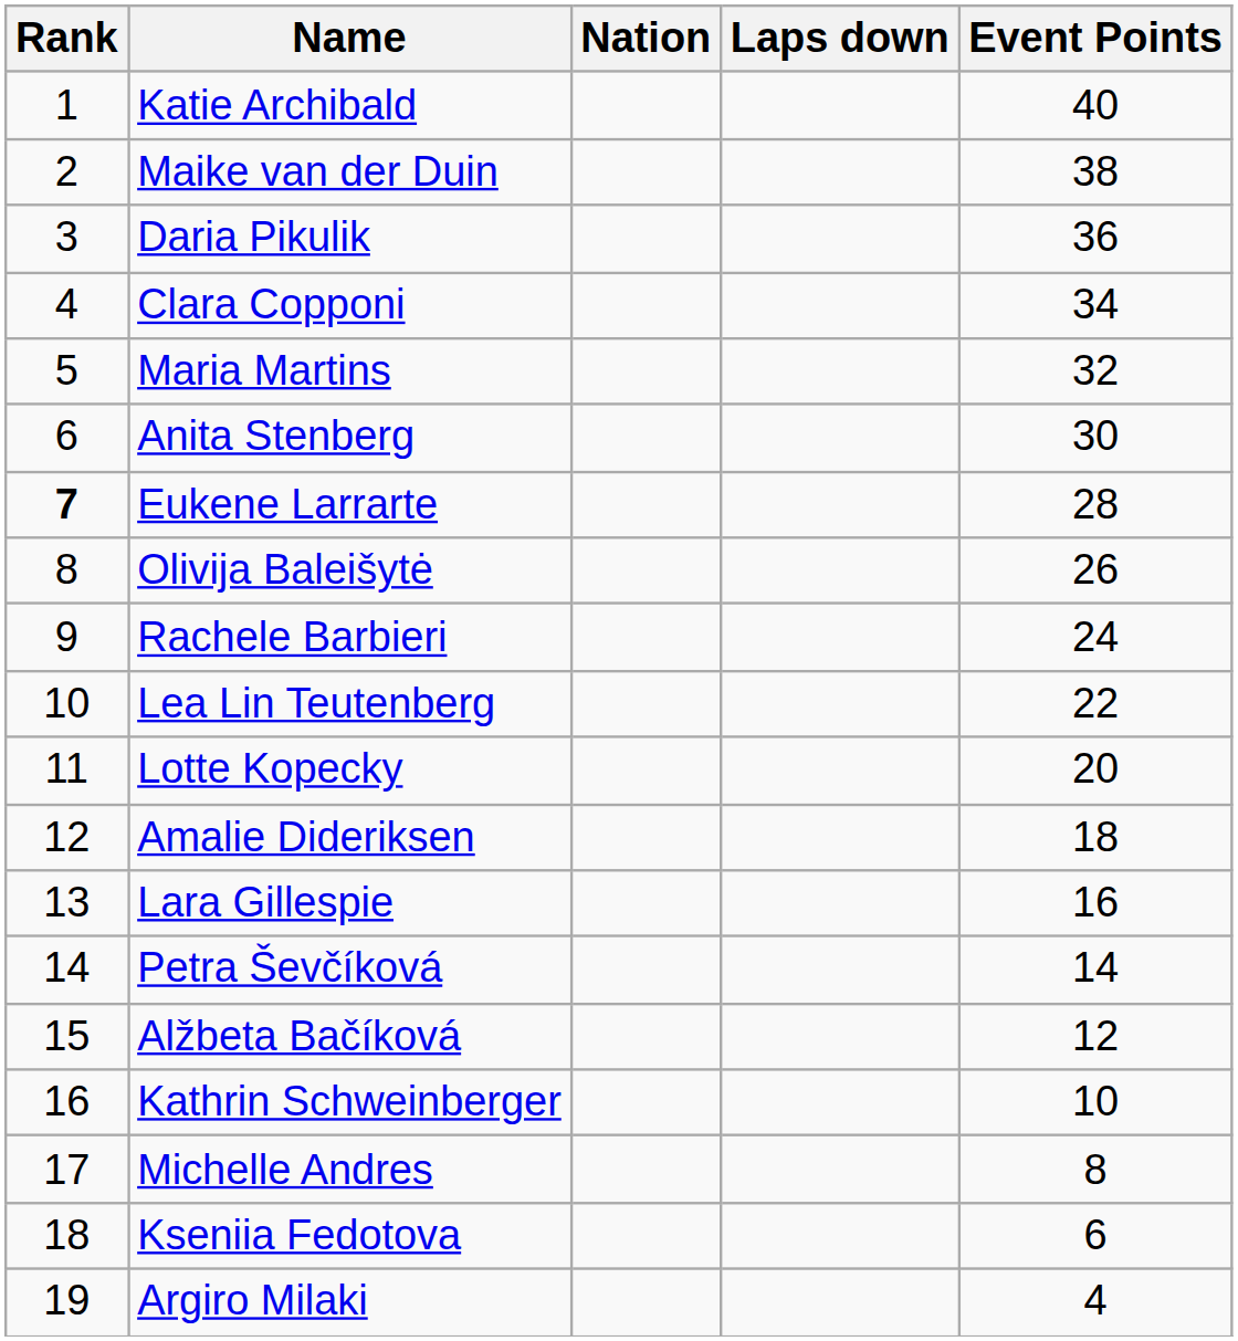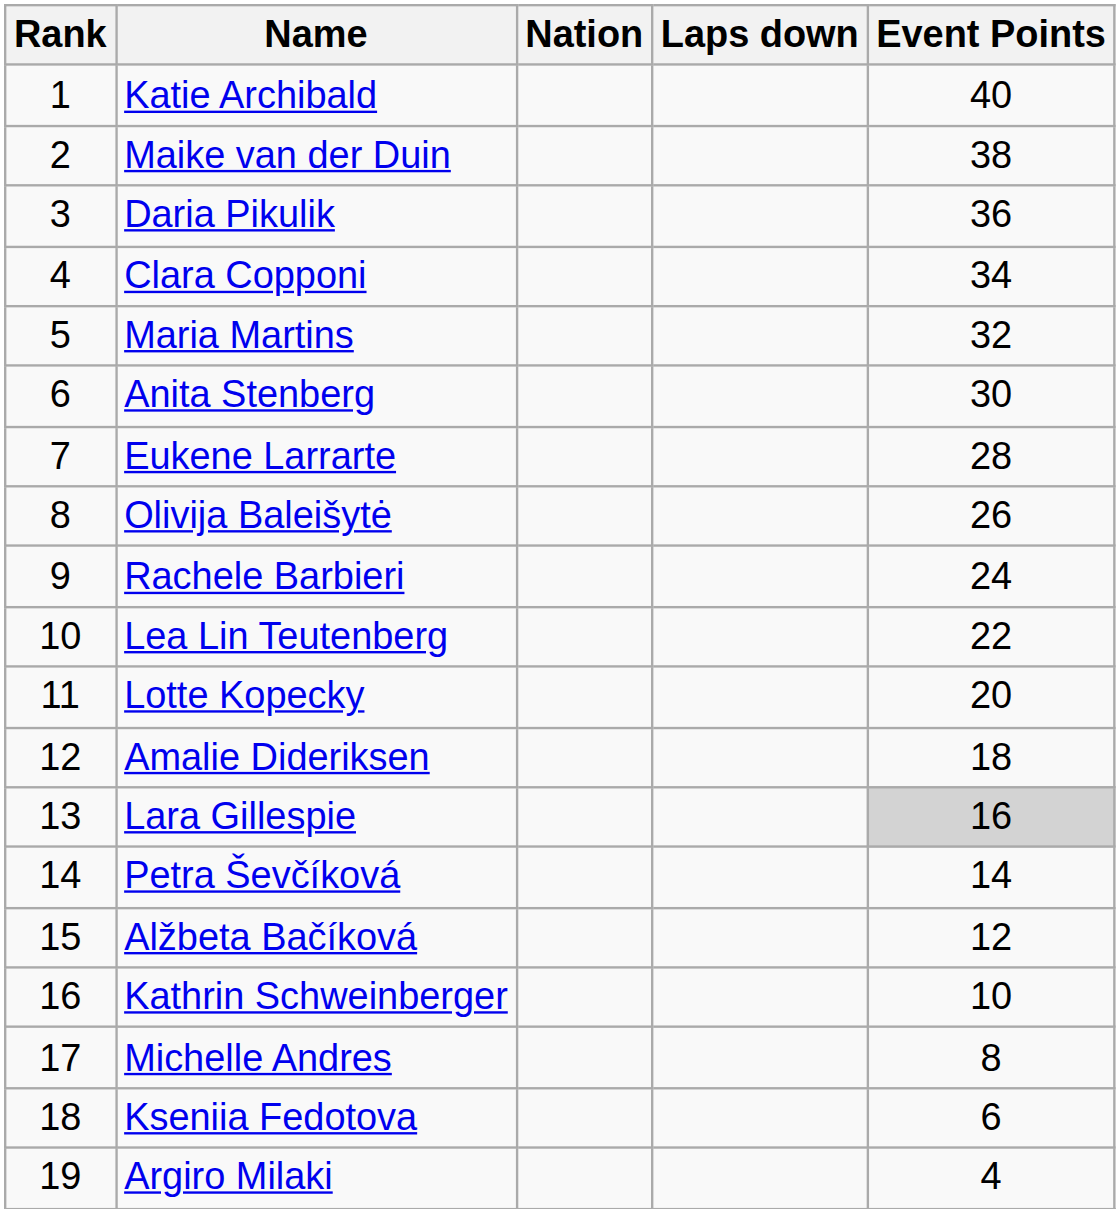Eukene Larrarte | Rank: bold -> normal
Lara Gillespie | Event Points: no background -> lightgrey background
